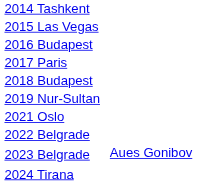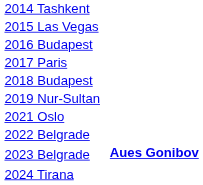2023 Belgrade / Aues Gonibov | column 2: normal -> bold
